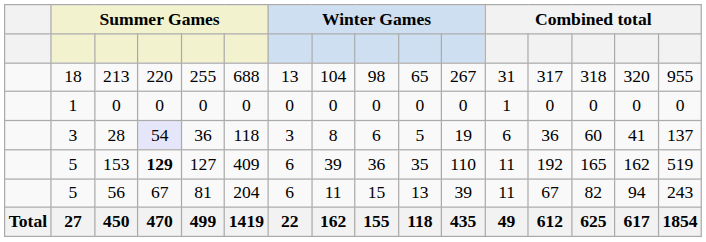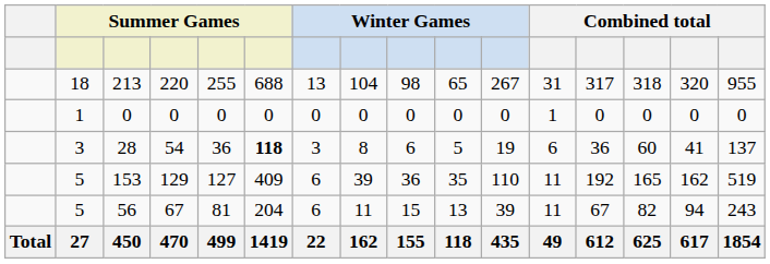28 | column 4: lavender background -> no background
28 | column 6: normal -> bold
153 | column 4: bold -> normal
